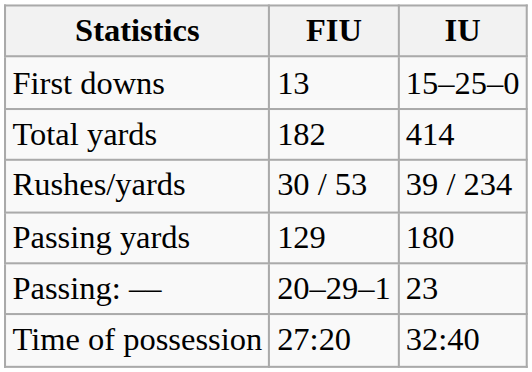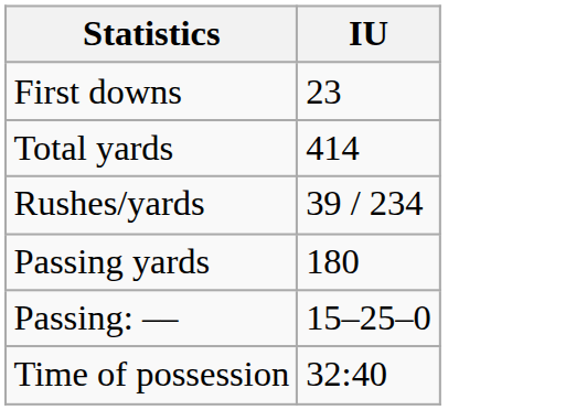- column: FIU | 13 | 182 | 30 / 53 | 129 | 20–29–1 | 27:20
First downs | IU: 15–25–0 -> 23
Passing: –– | IU: 23 -> 15–25–0
